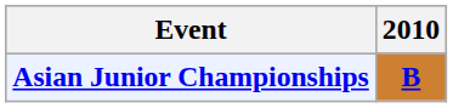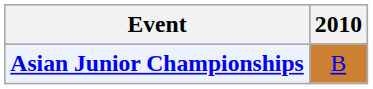Asian Junior Championships | 2010: bold -> normal
